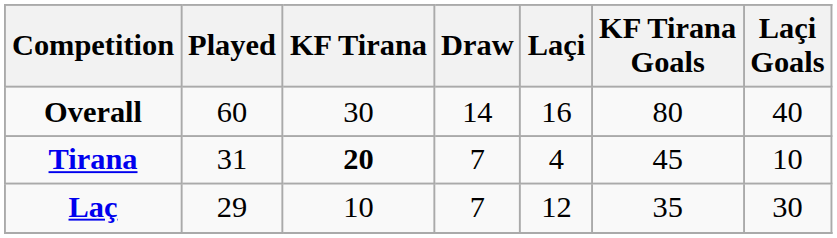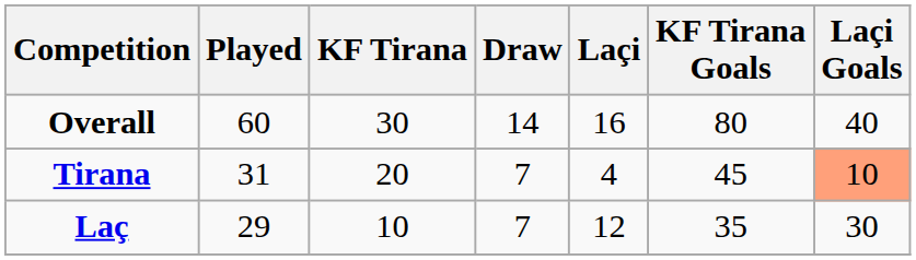Tirana | KF Tirana: bold -> normal
Tirana | Laçi Goals: no background -> lightsalmon background
